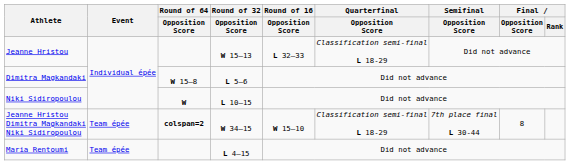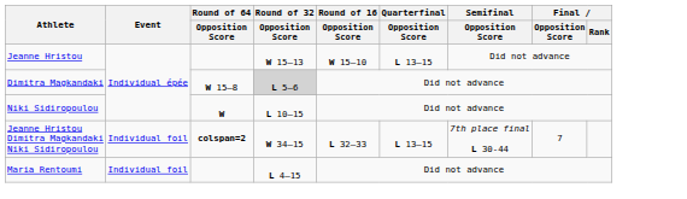Jeanne Hristou | Round of 16 / Opposition Score: L 32–33 -> W 15–10
Jeanne Hristou | Quarterfinal / Opposition Score: Classification semi-final L 18-29 -> L 13–15
Dimitra Magkandaki | Round of 32 / Opposition Score: no background -> lightgrey background
Jeanne Hristou Dimitra Magkandaki Niki Sidiropoulou | Event: Team épée -> Individual foil
Jeanne Hristou Dimitra Magkandaki Niki Sidiropoulou | Round of 16 / Opposition Score: W 15–10 -> L 32–33
Jeanne Hristou Dimitra Magkandaki Niki Sidiropoulou | Quarterfinal / Opposition Score: Classification semi-final L 18-29 -> L 13–15
Jeanne Hristou Dimitra Magkandaki Niki Sidiropoulou | Final / Opposition Score: 8 -> 7
Maria Rentoumi | Event: Team épée -> Individual foil
